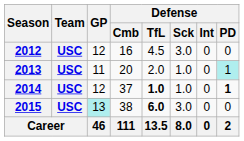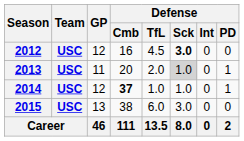2012 | Defense / Sck: normal -> bold
2013 | Defense / Sck: no background -> lightgrey background
2013 | Defense / PD: paleturquoise background -> no background
2014 | Defense / Cmb: normal -> bold
2014 | Defense / TfL: bold -> normal
2014 | Defense / PD: bold -> normal
2015 | GP: paleturquoise background -> no background
2015 | Defense / TfL: bold -> normal
